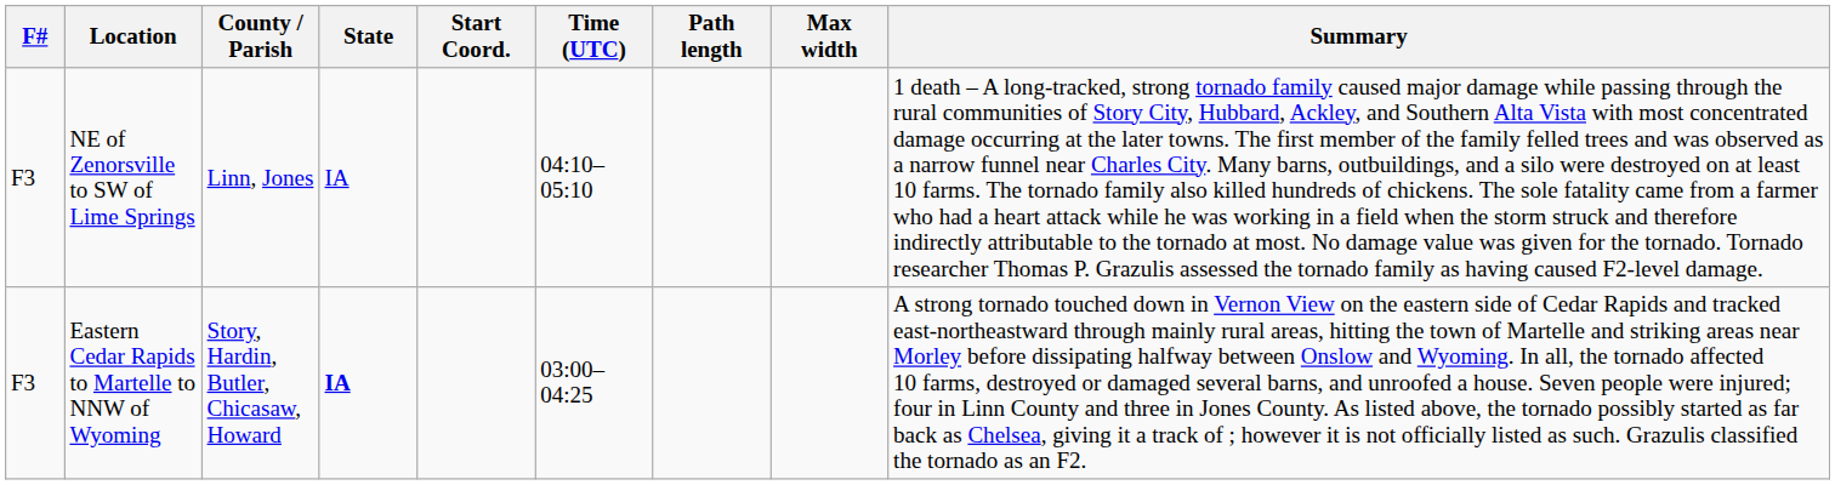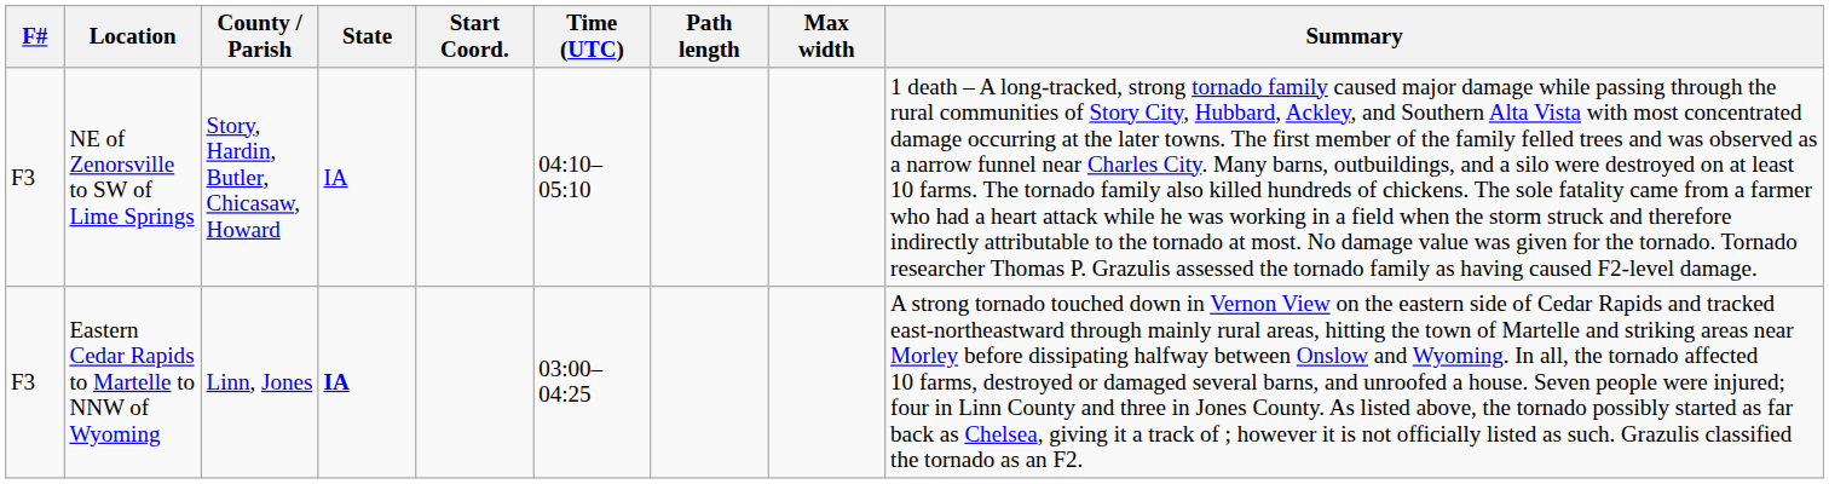NE of Zenorsville to SW of Lime Springs | County / Parish: Linn, Jones -> Story, Hardin, Butler, Chicasaw, Howard
Eastern Cedar Rapids to Martelle to NNW of Wyoming | County / Parish: Story, Hardin, Butler, Chicasaw, Howard -> Linn, Jones
